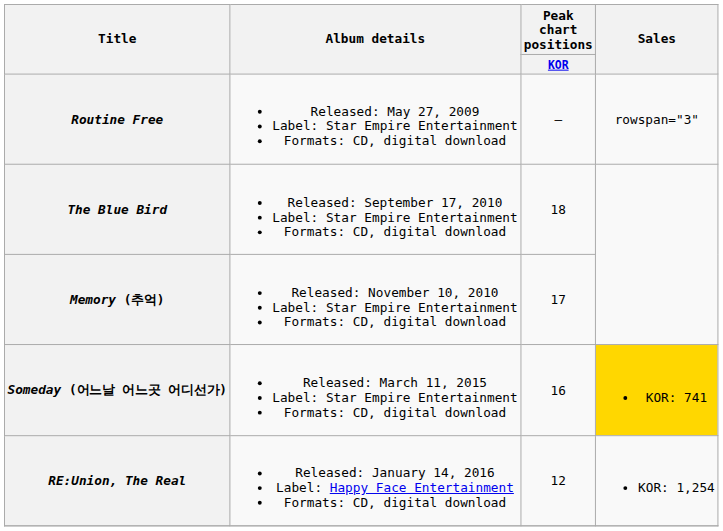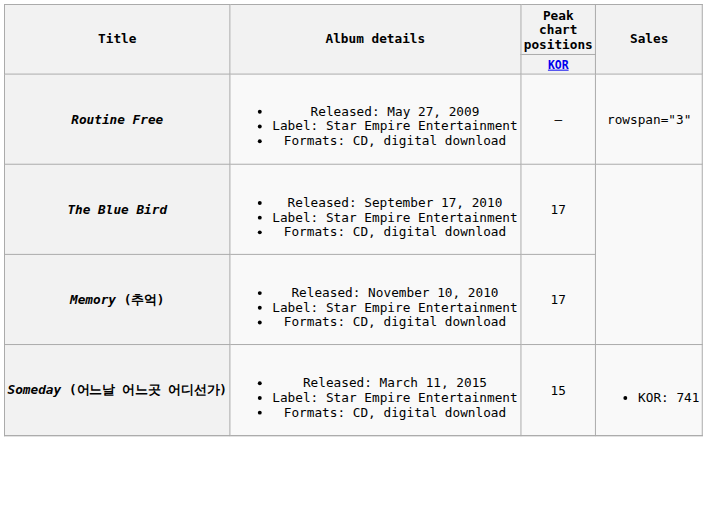The Blue Bird | Peak chart positions / KOR: 18 -> 17
Someday (어느날 어느곳 어디선가) | Peak chart positions / KOR: 16 -> 15
Someday (어느날 어느곳 어디선가) | Sales: gold background -> no background
- row: RE:Union, The Real | Released: January 14, 2016 Label: Happy Face Entertainment Formats: CD, digital download | 12 | KOR: 1,254
